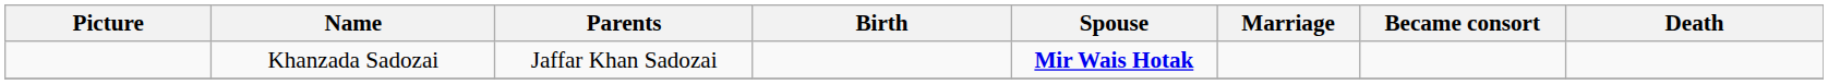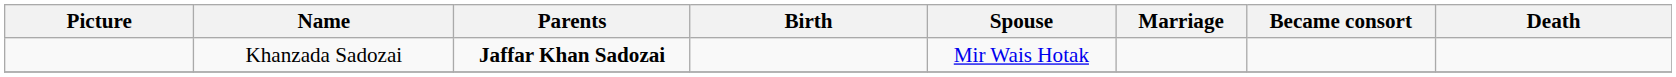Khanzada Sadozai | Parents: normal -> bold
Khanzada Sadozai | Spouse: bold -> normal
